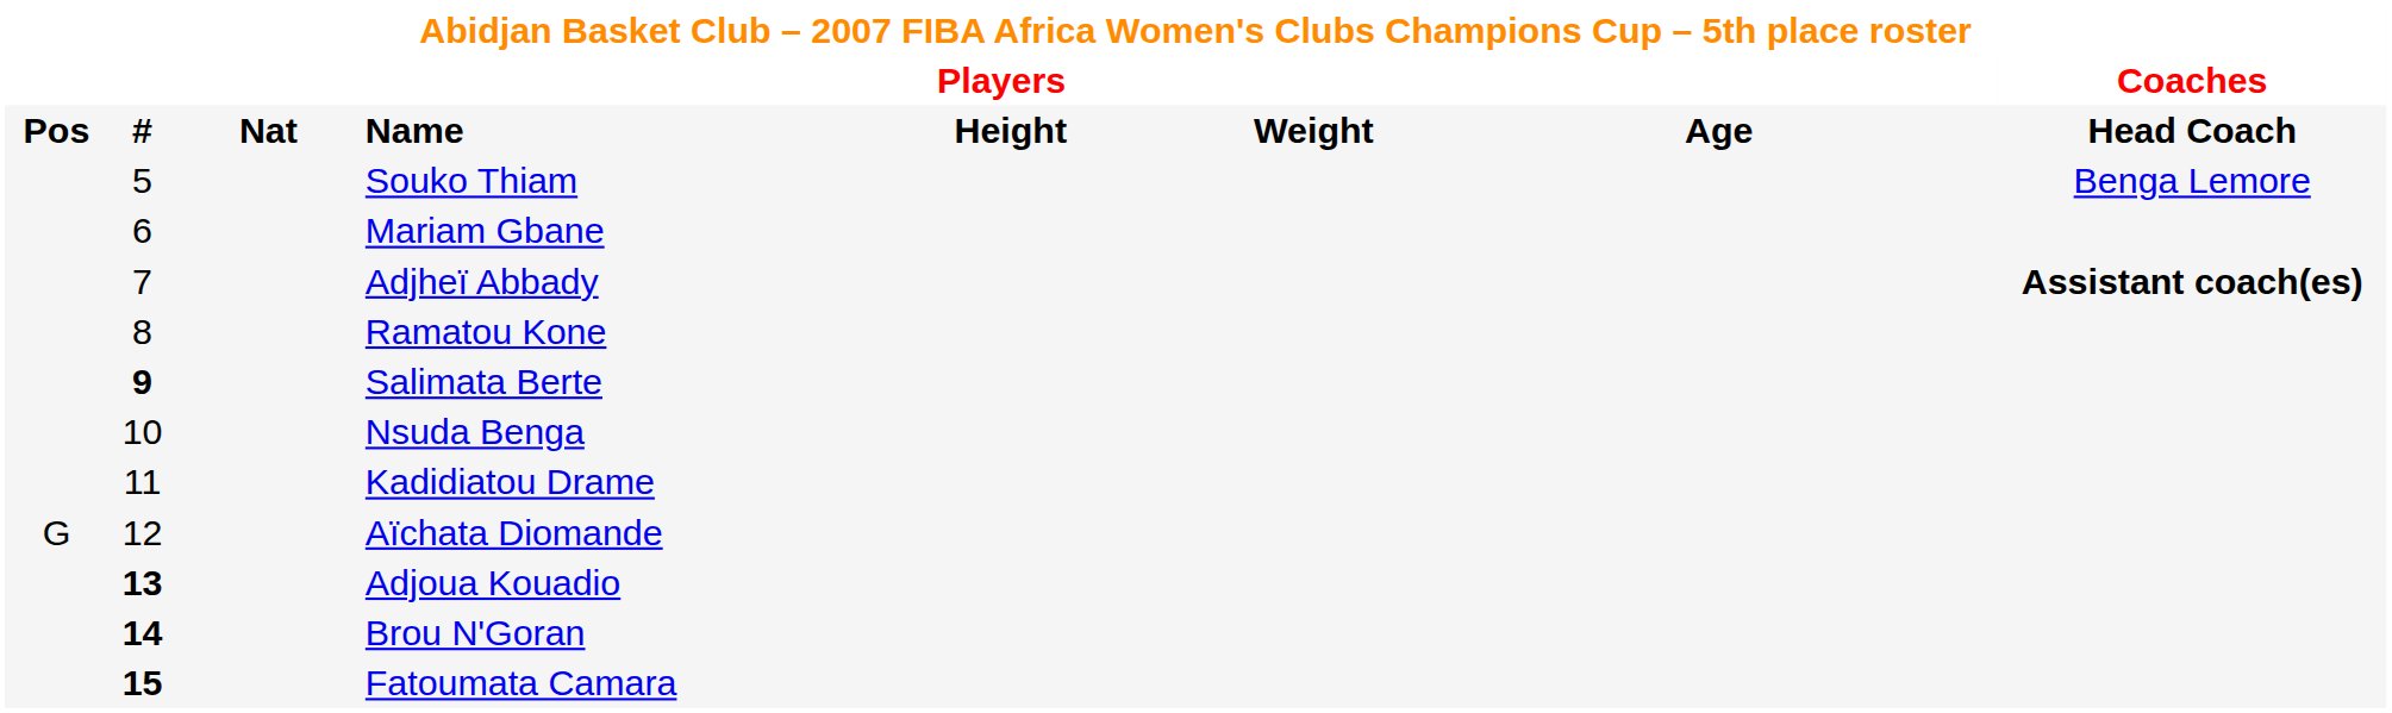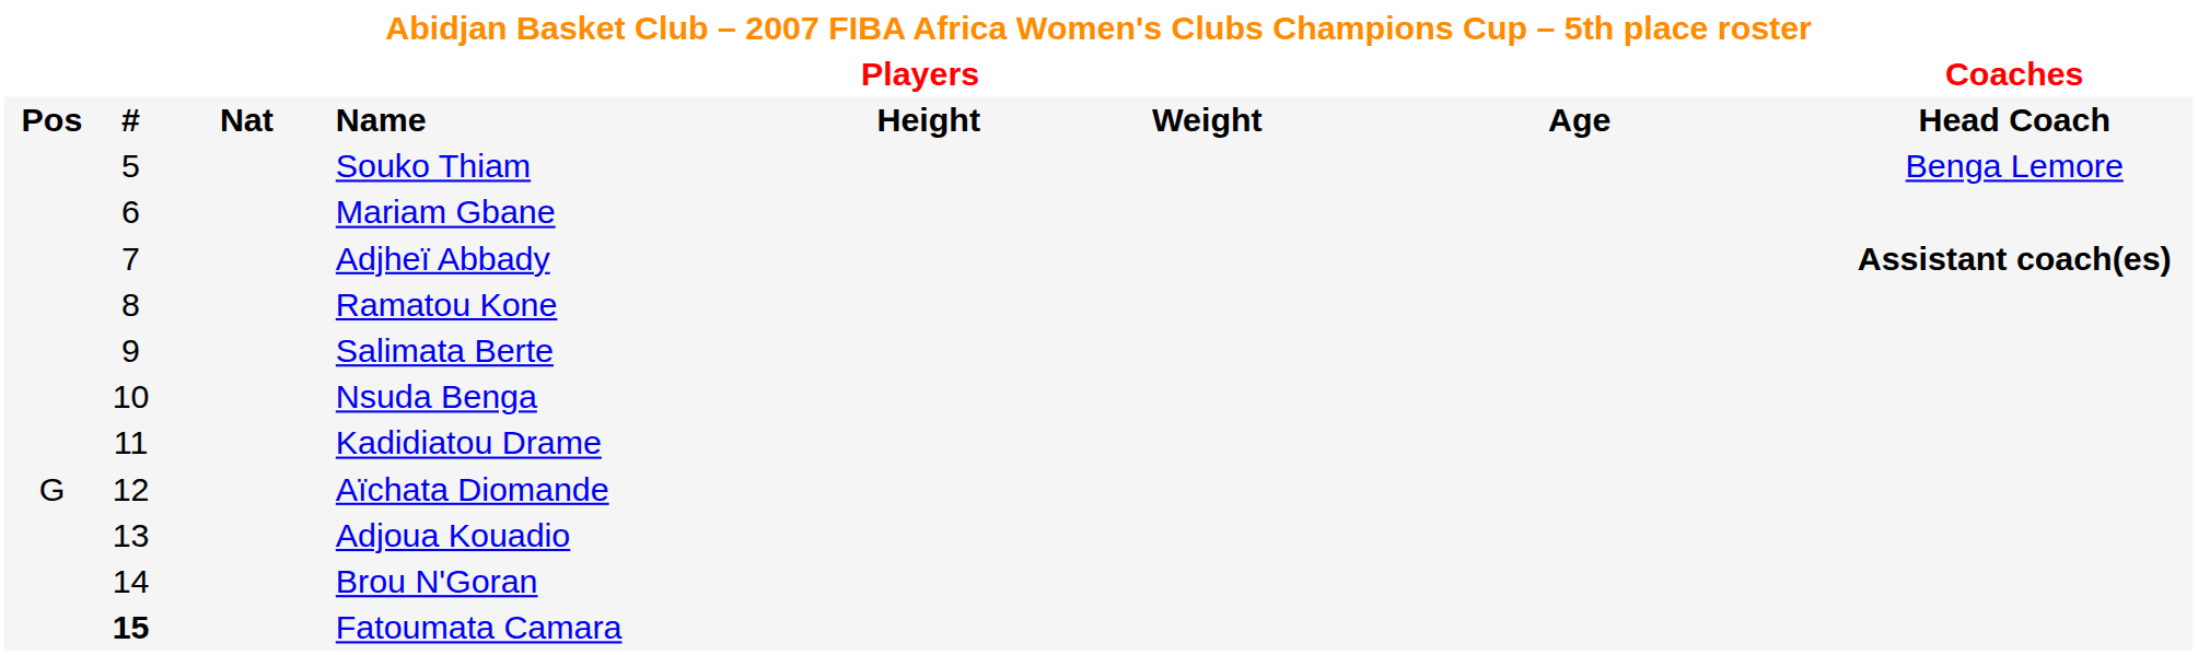Salimata Berte | column 2: bold -> normal
Adjoua Kouadio | column 2: bold -> normal
Brou N'Goran | column 2: bold -> normal
